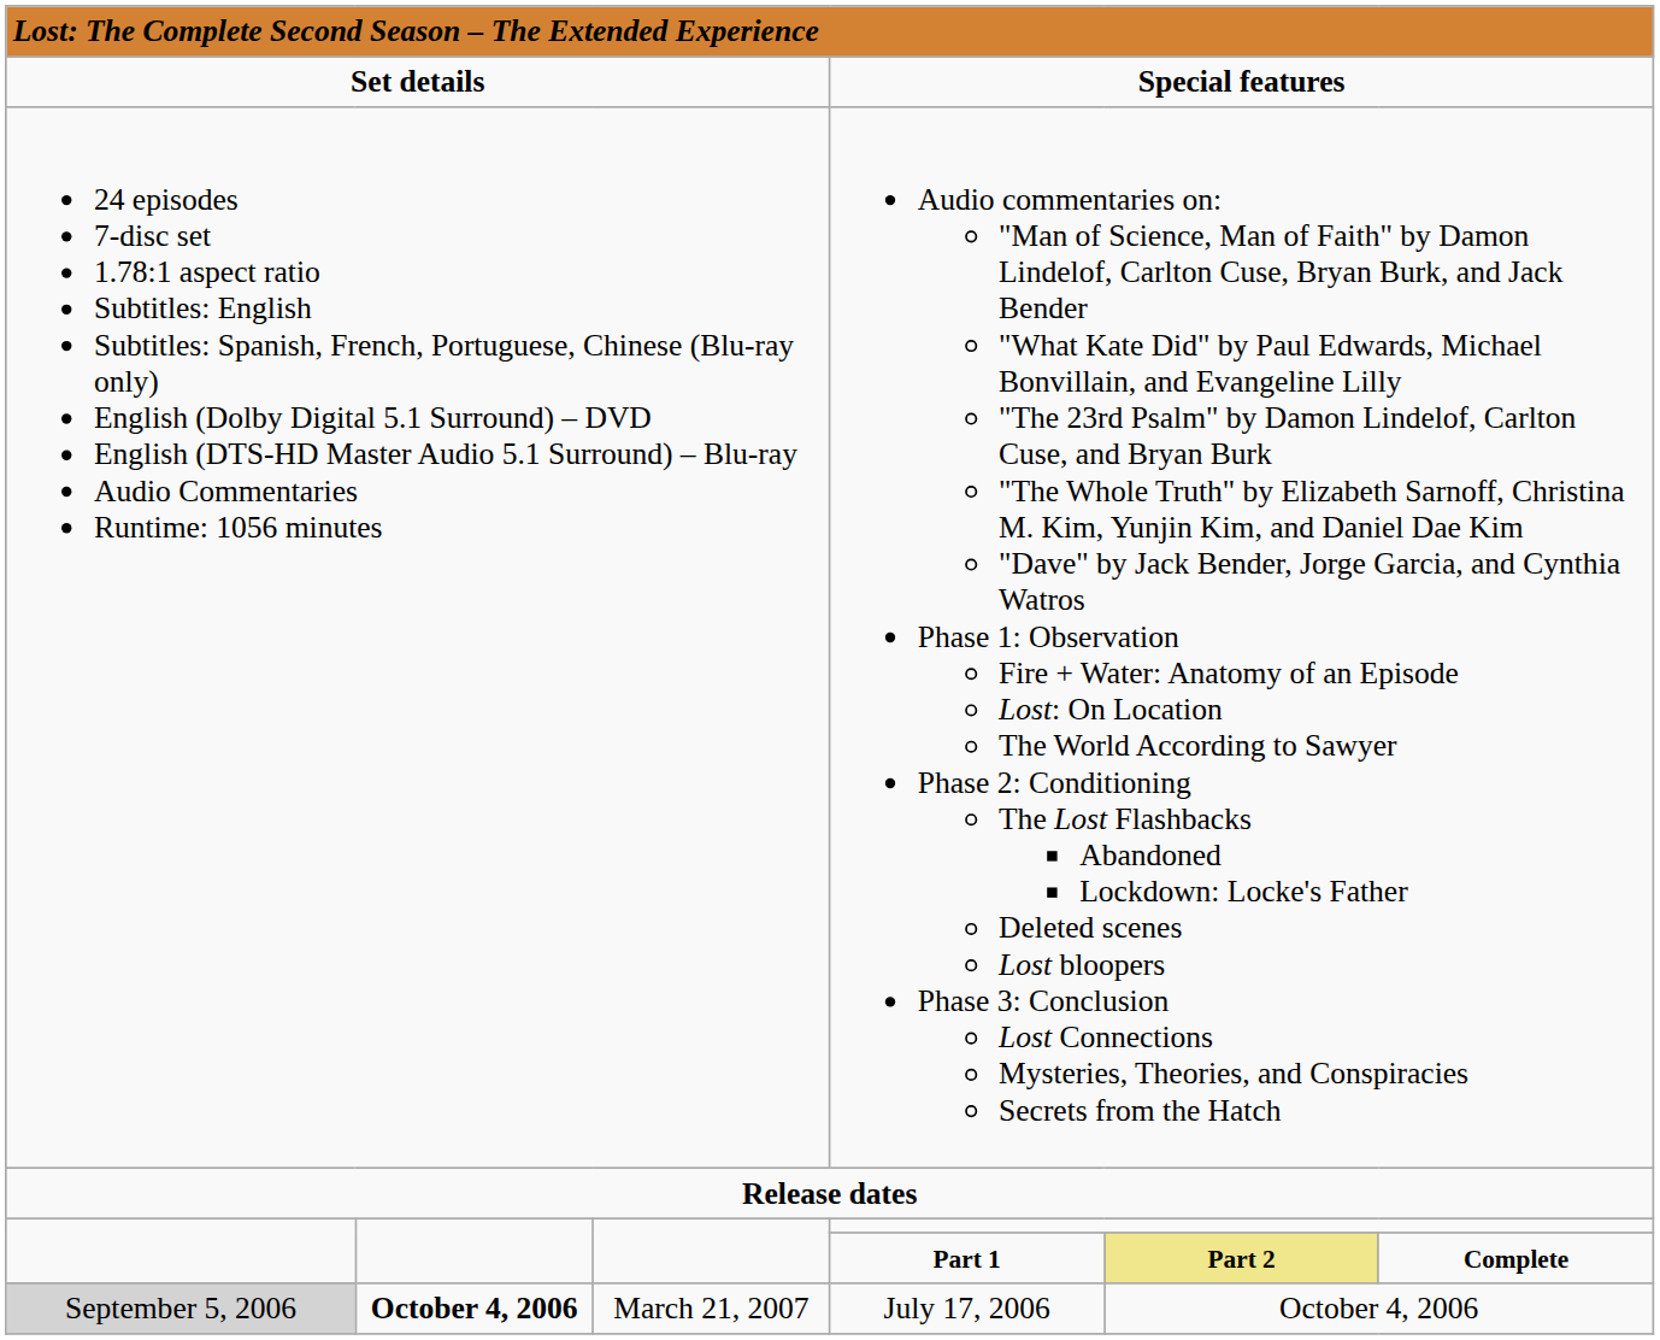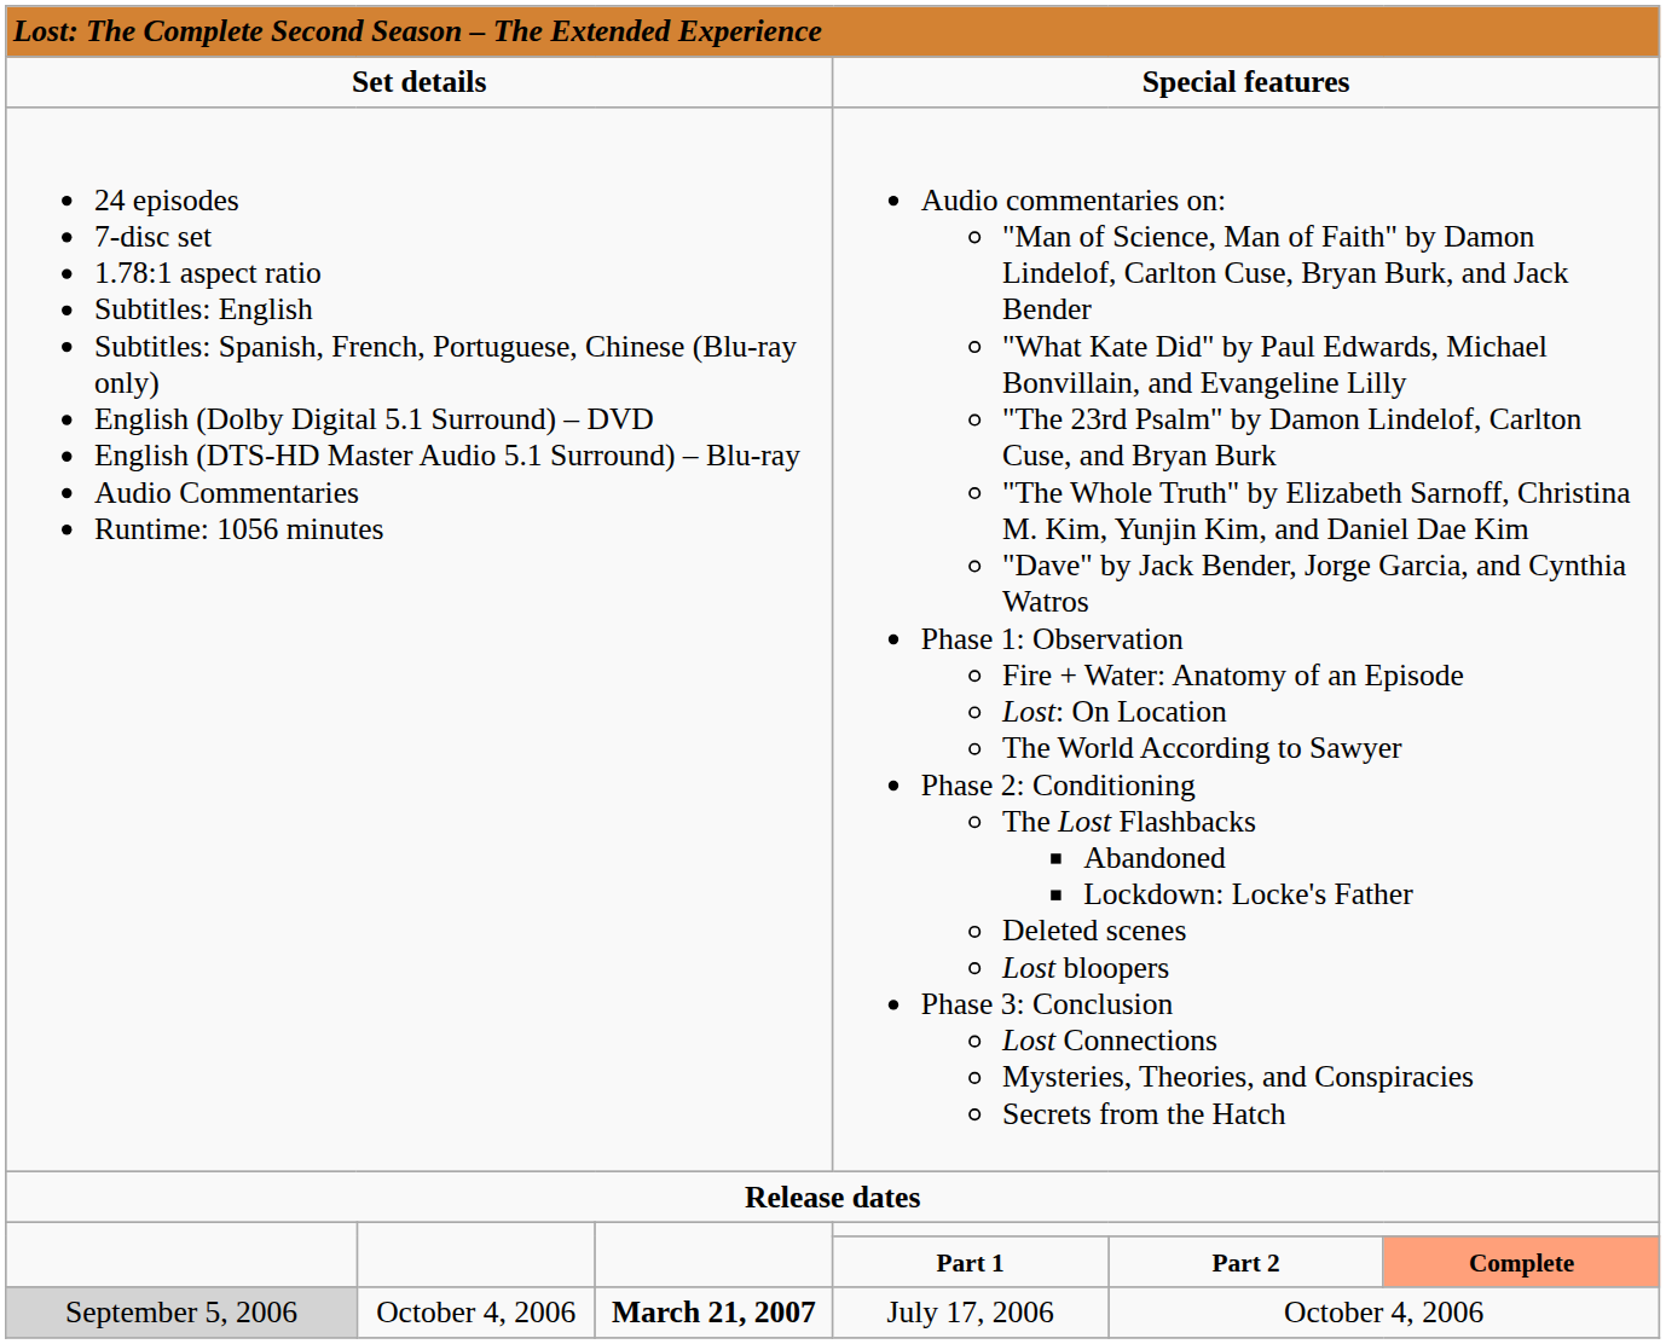Part 1 | column 5: khaki background -> no background
Part 1 | column 6: no background -> lightsalmon background
July 17, 2006 | column 2: bold -> normal
July 17, 2006 | column 3: normal -> bold
